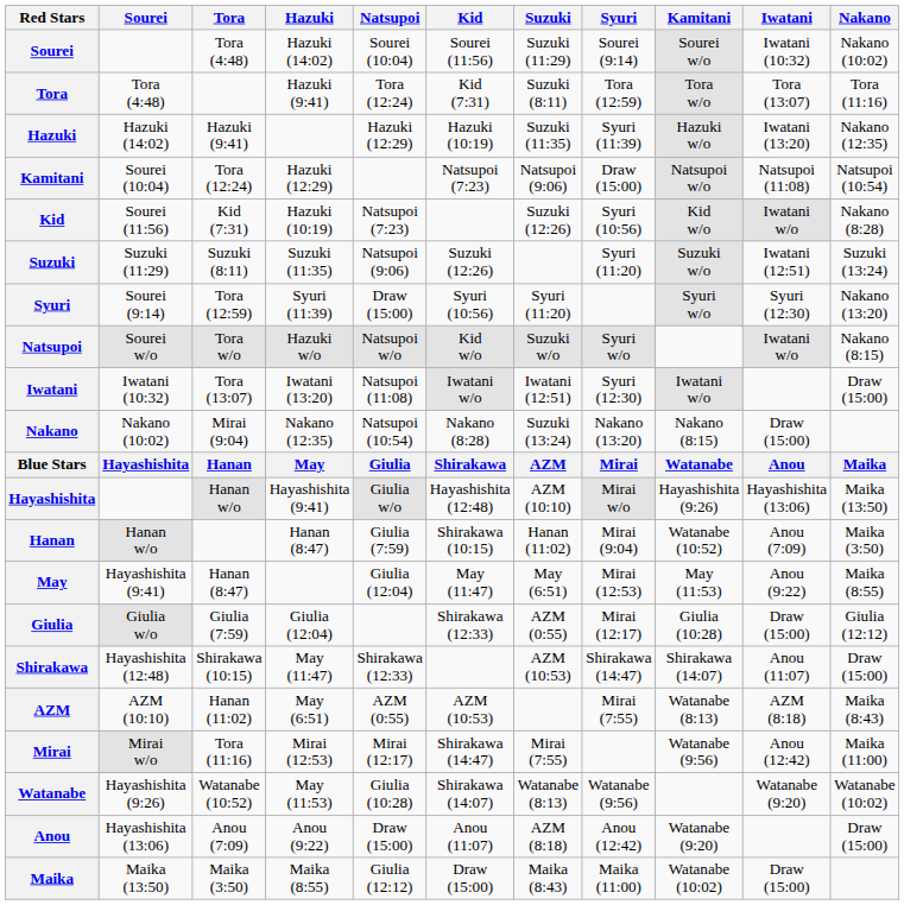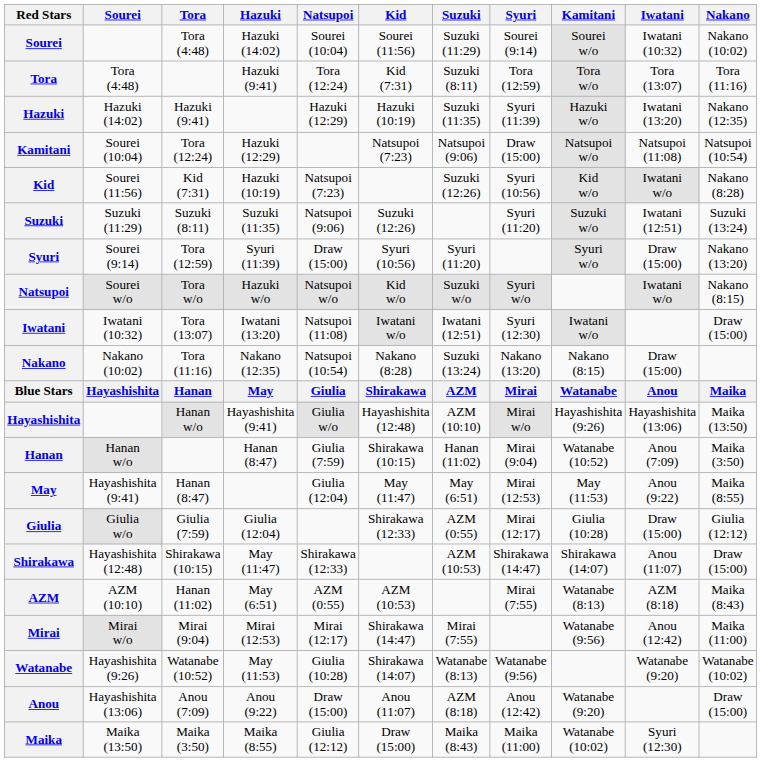row 8 | Iwatani: Syuri (12:30) -> Draw (15:00)
row 11 | Tora: Mirai (9:04) -> Tora (11:16)
row 19 | Tora: Tora (11:16) -> Mirai (9:04)
row 22 | Iwatani: Draw (15:00) -> Syuri (12:30)
